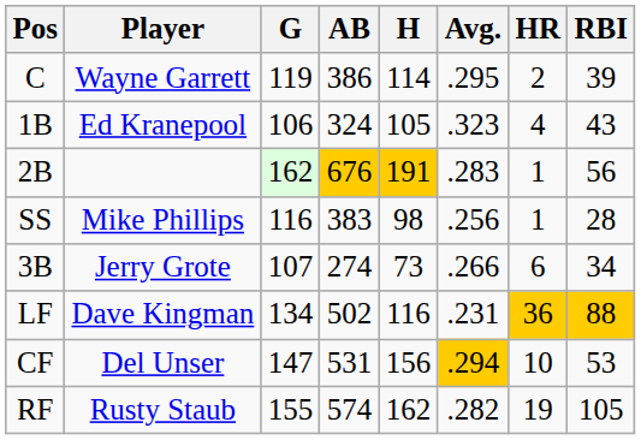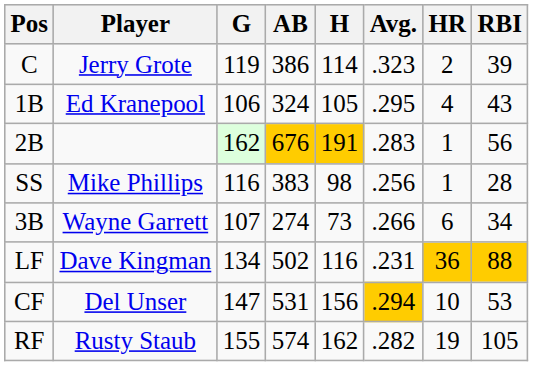C | Player: Wayne Garrett -> Jerry Grote
C | Avg.: .295 -> .323
1B | Avg.: .323 -> .295
3B | Player: Jerry Grote -> Wayne Garrett
